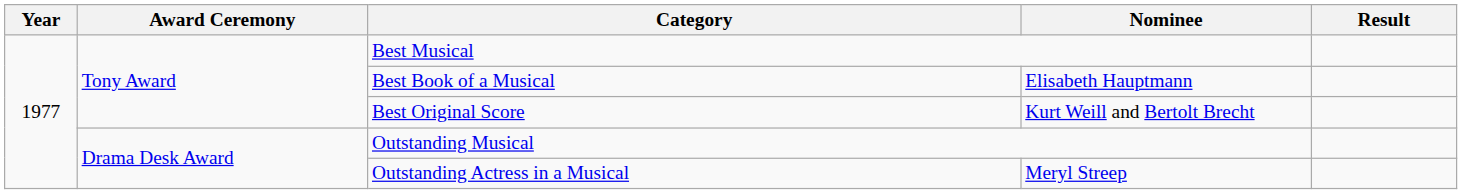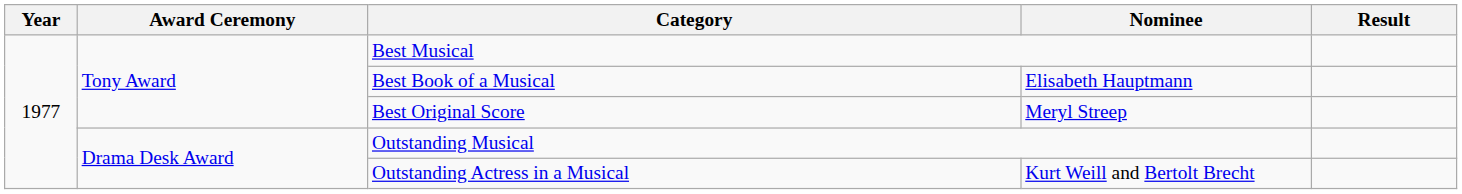Best Original Score | Nominee: Kurt Weill and Bertolt Brecht -> Meryl Streep
Outstanding Actress in a Musical | Nominee: Meryl Streep -> Kurt Weill and Bertolt Brecht
